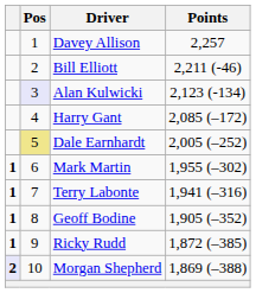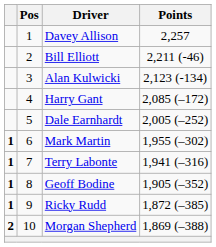Alan Kulwicki | Pos: lavender background -> no background
Dale Earnhardt | Pos: khaki background -> no background
Morgan Shepherd | column 1: lavender background -> no background
